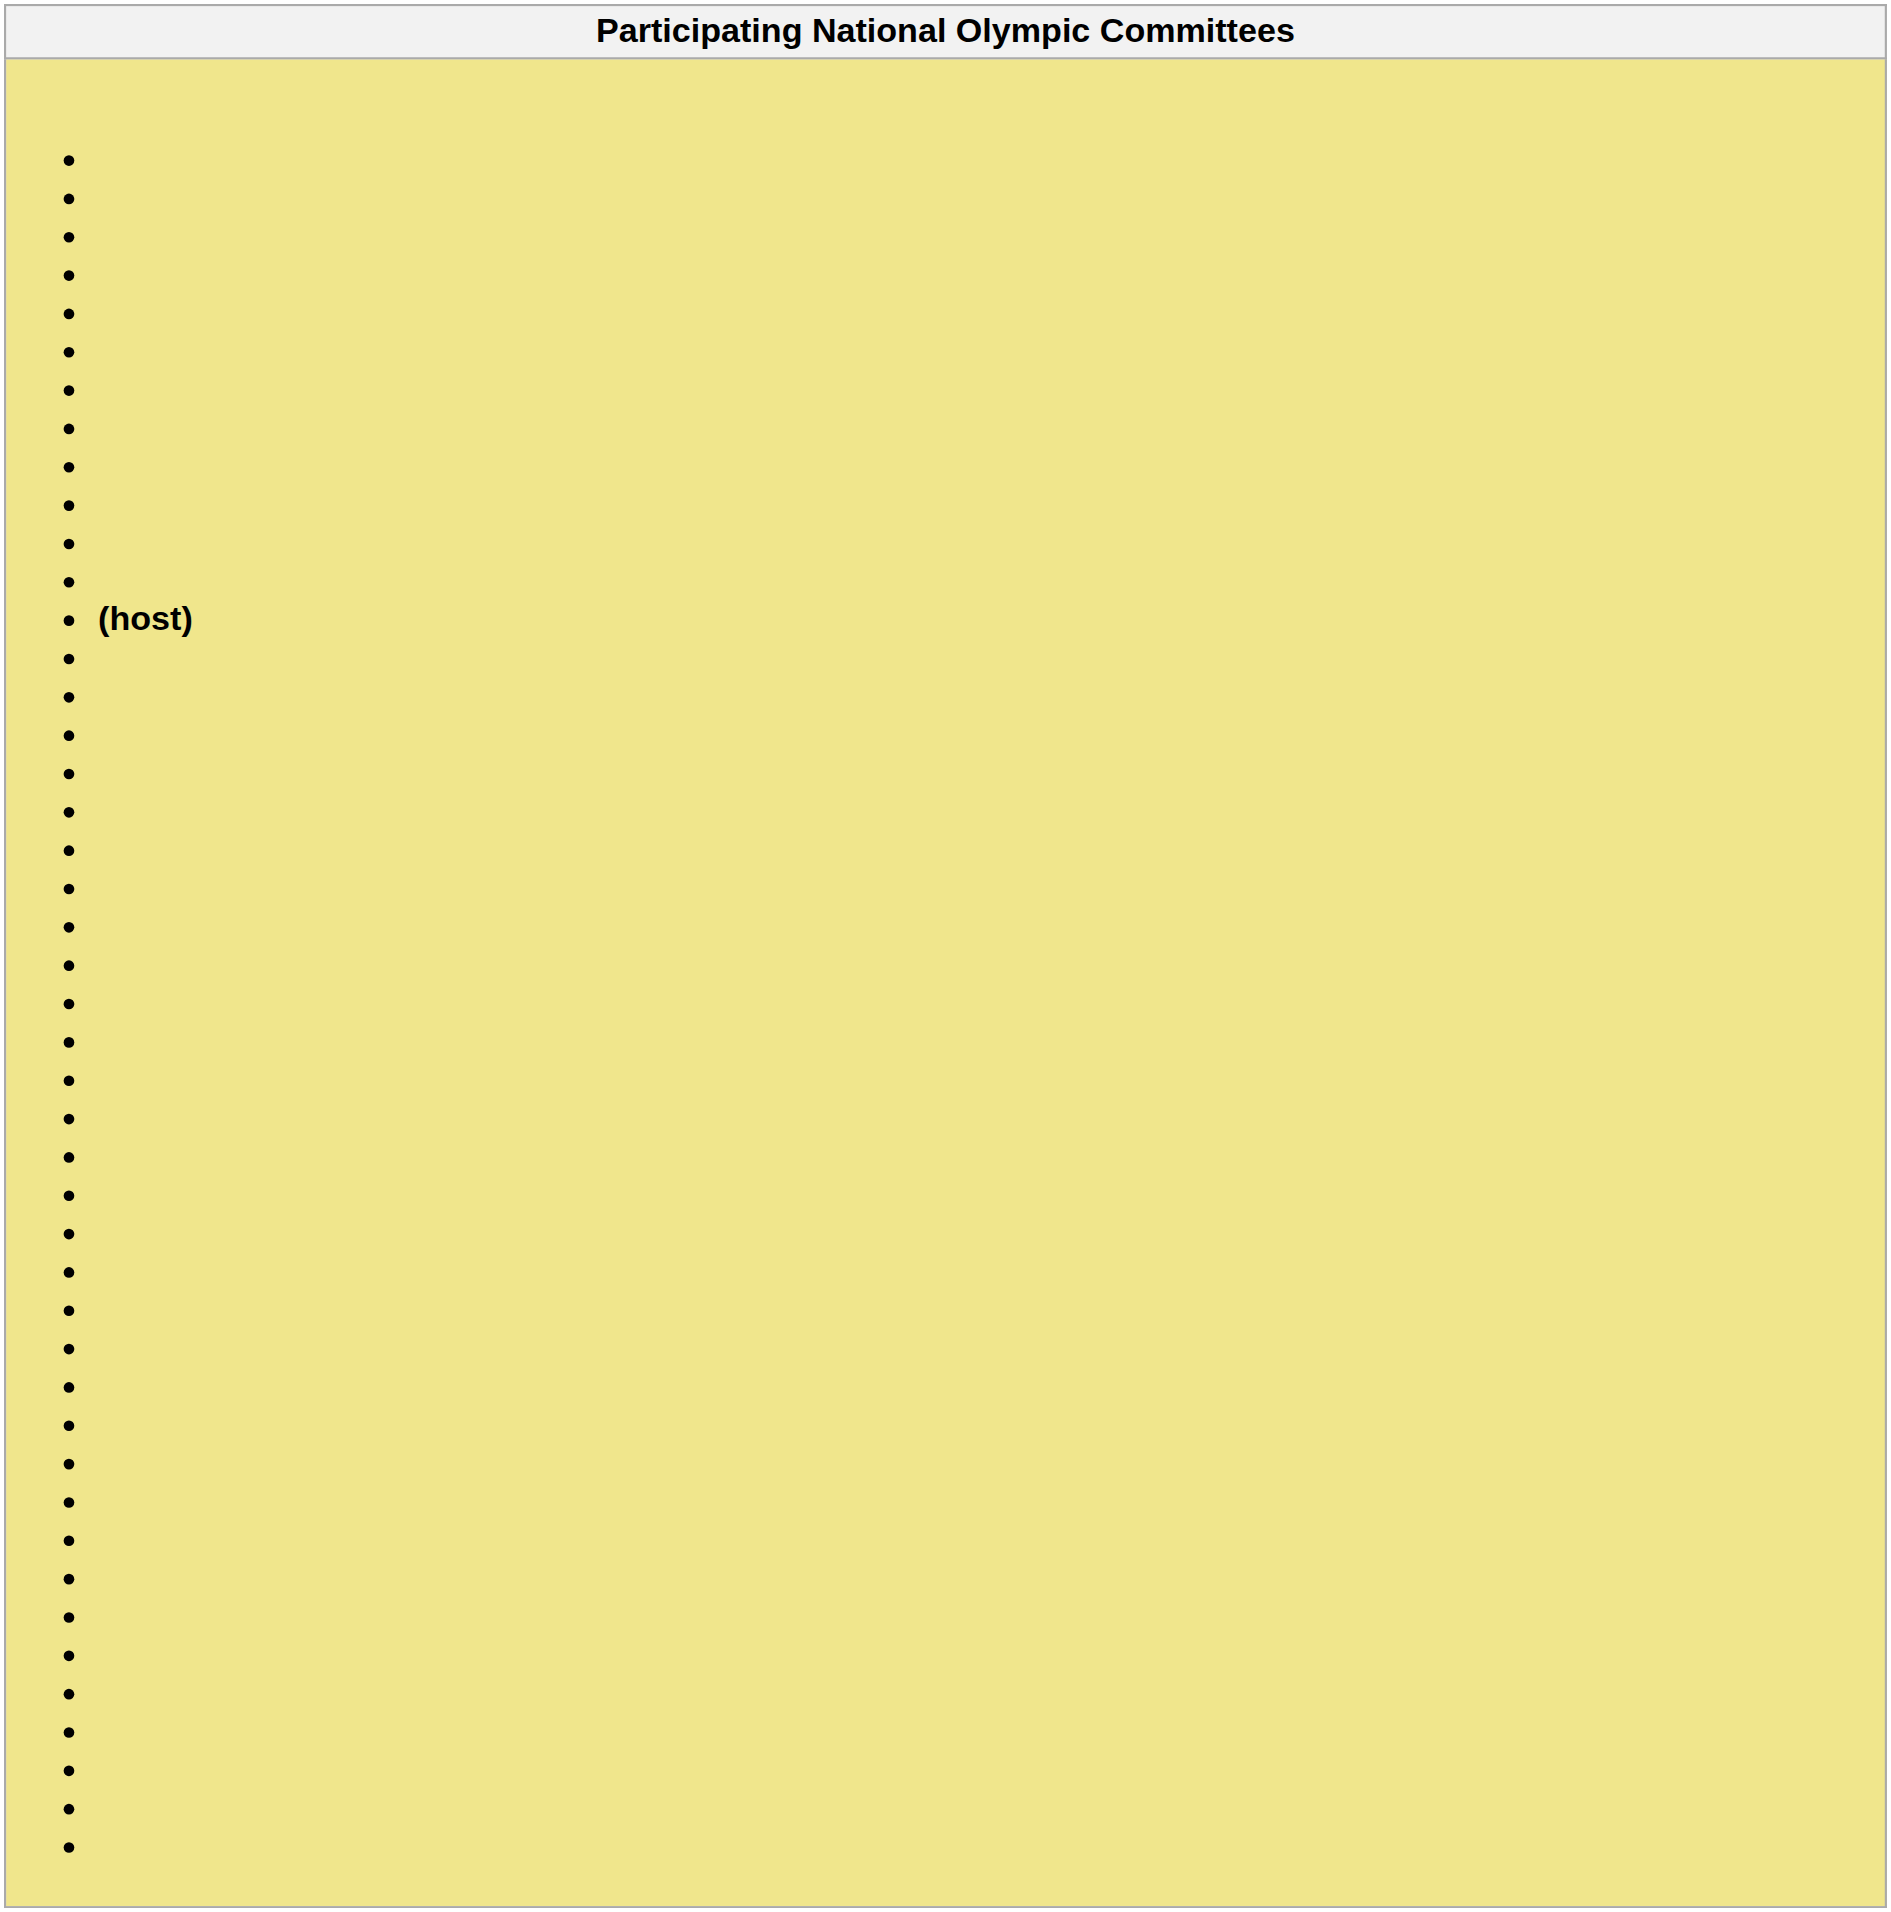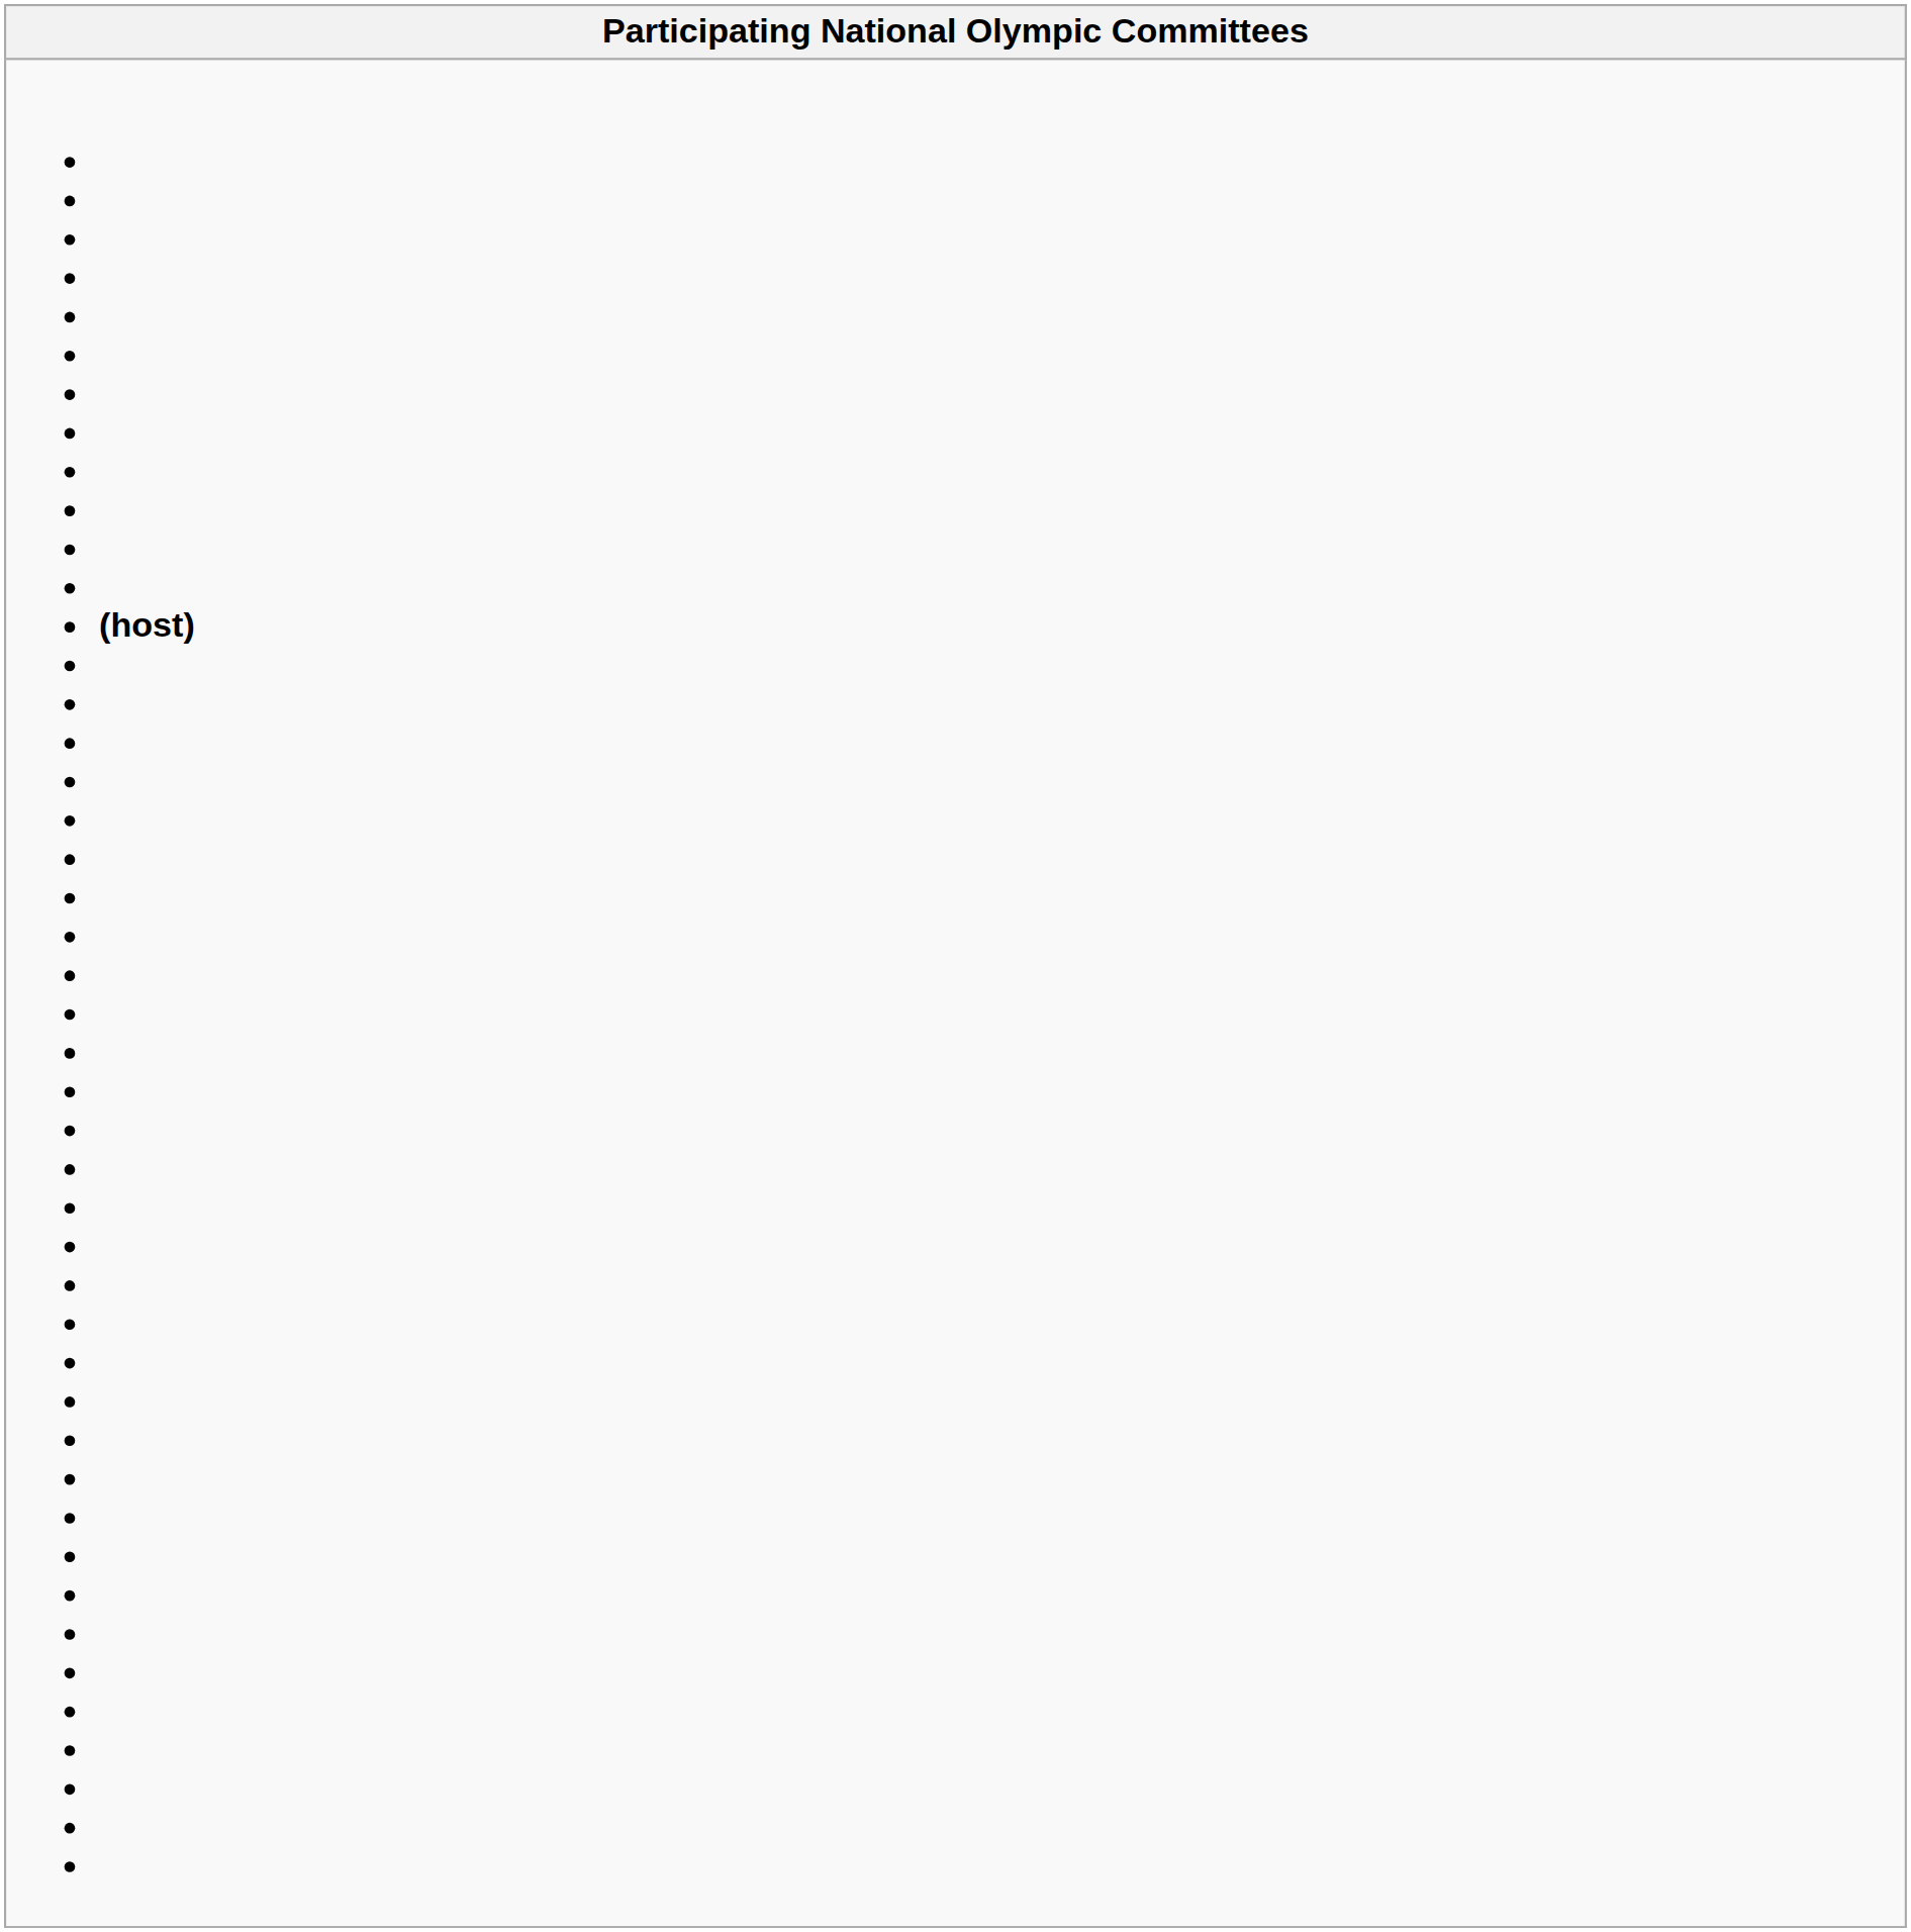row 2 | column 1: khaki background -> no background
